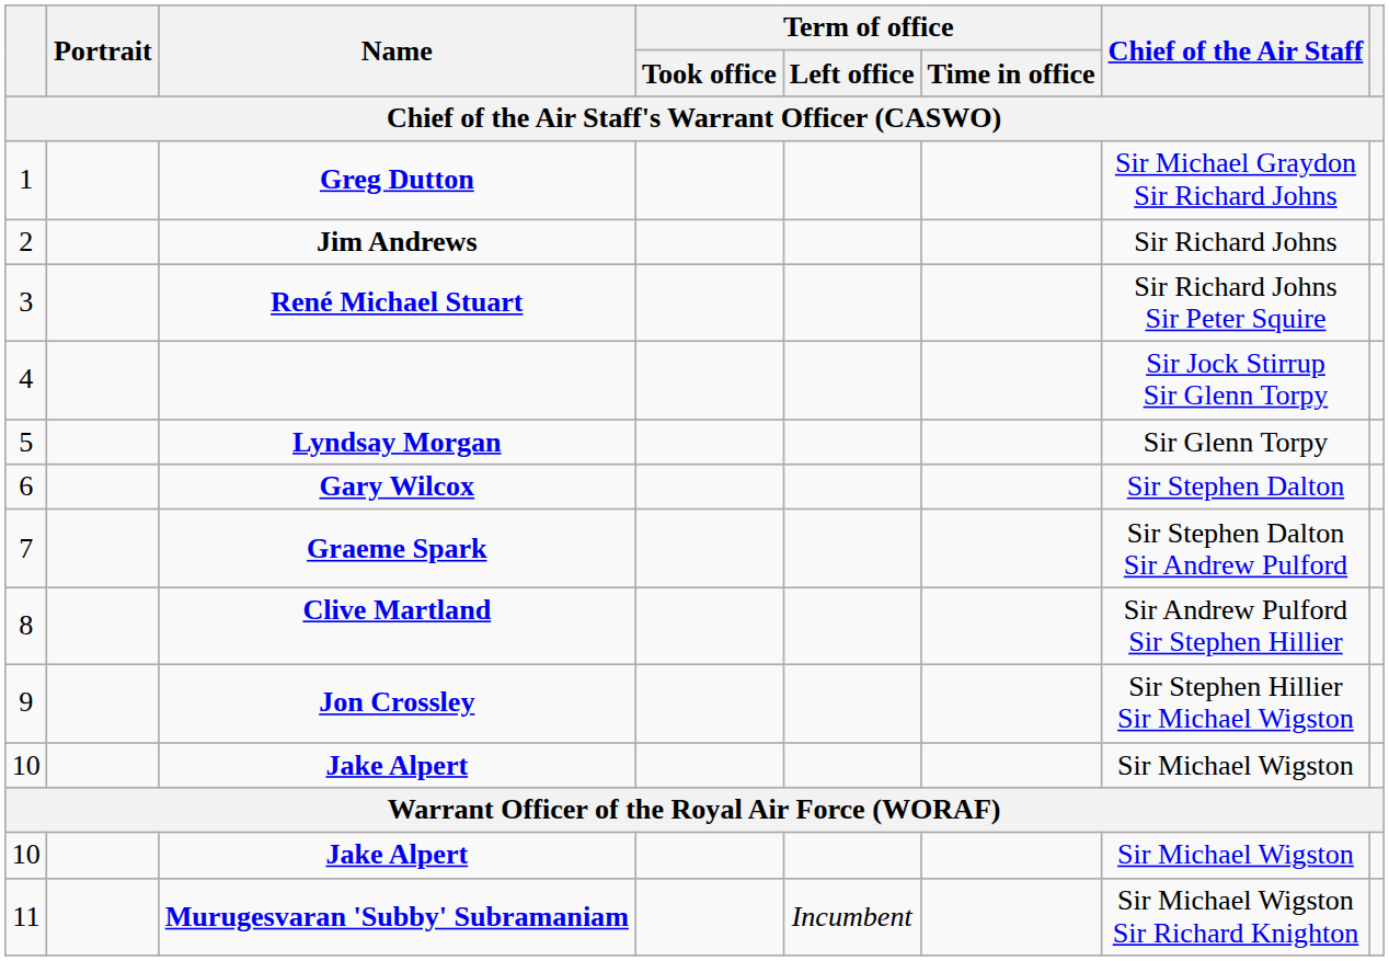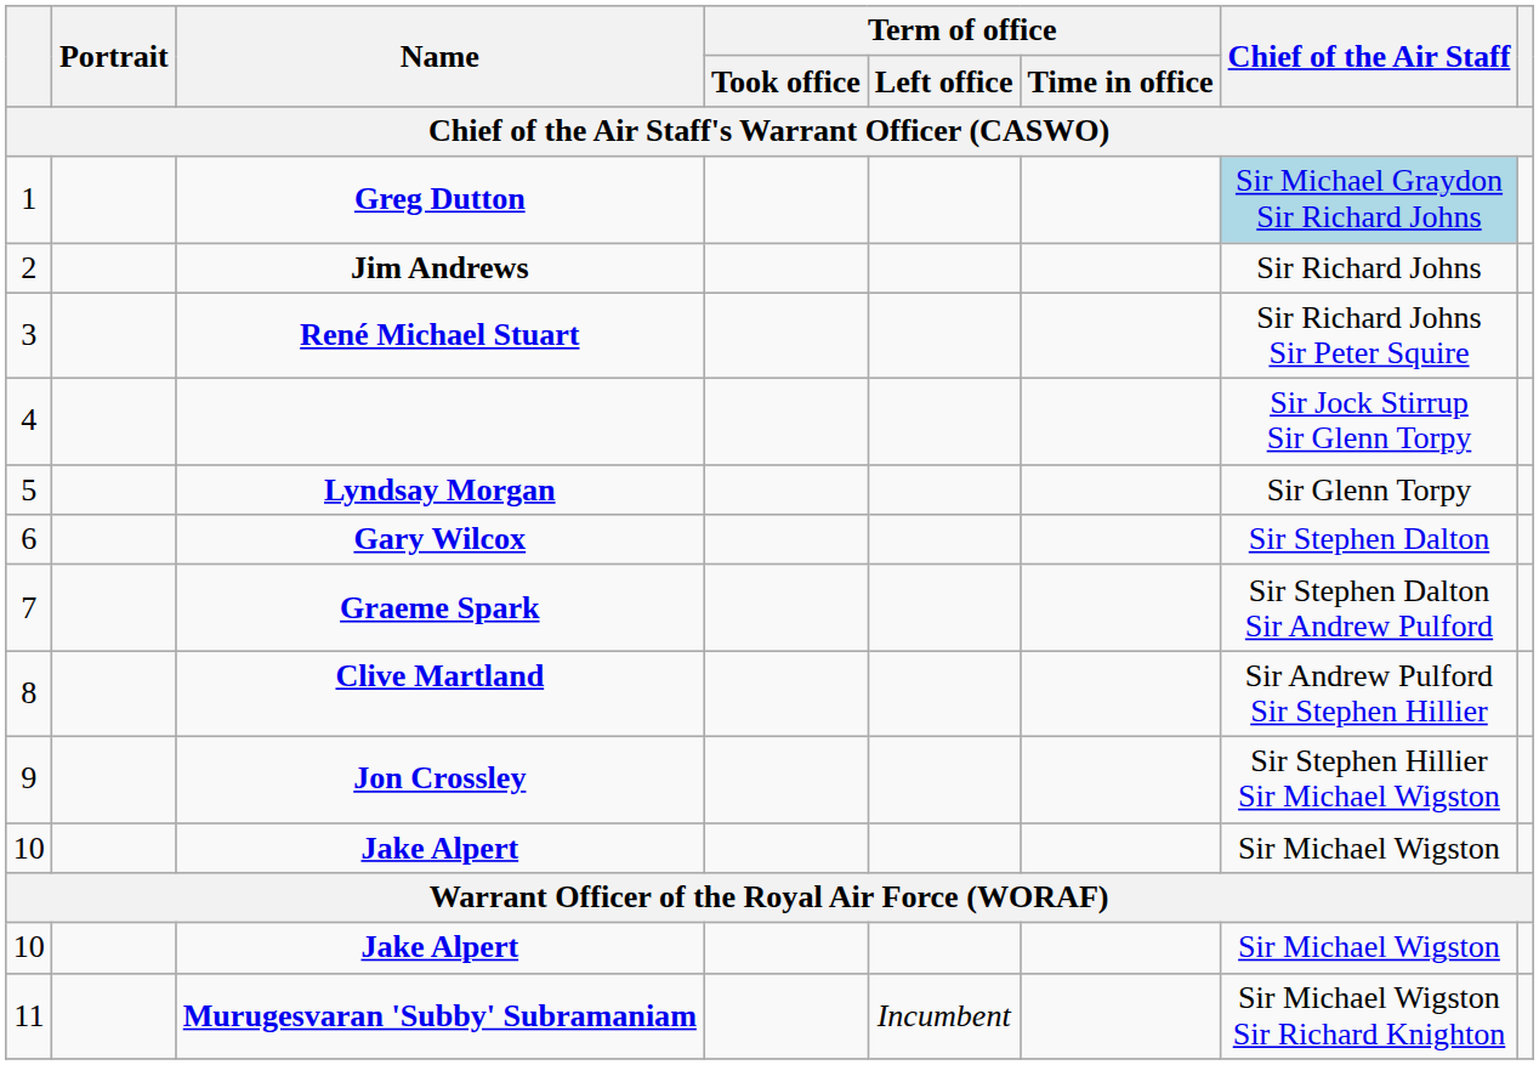Greg Dutton | Chief of the Air Staff: no background -> lightblue background
